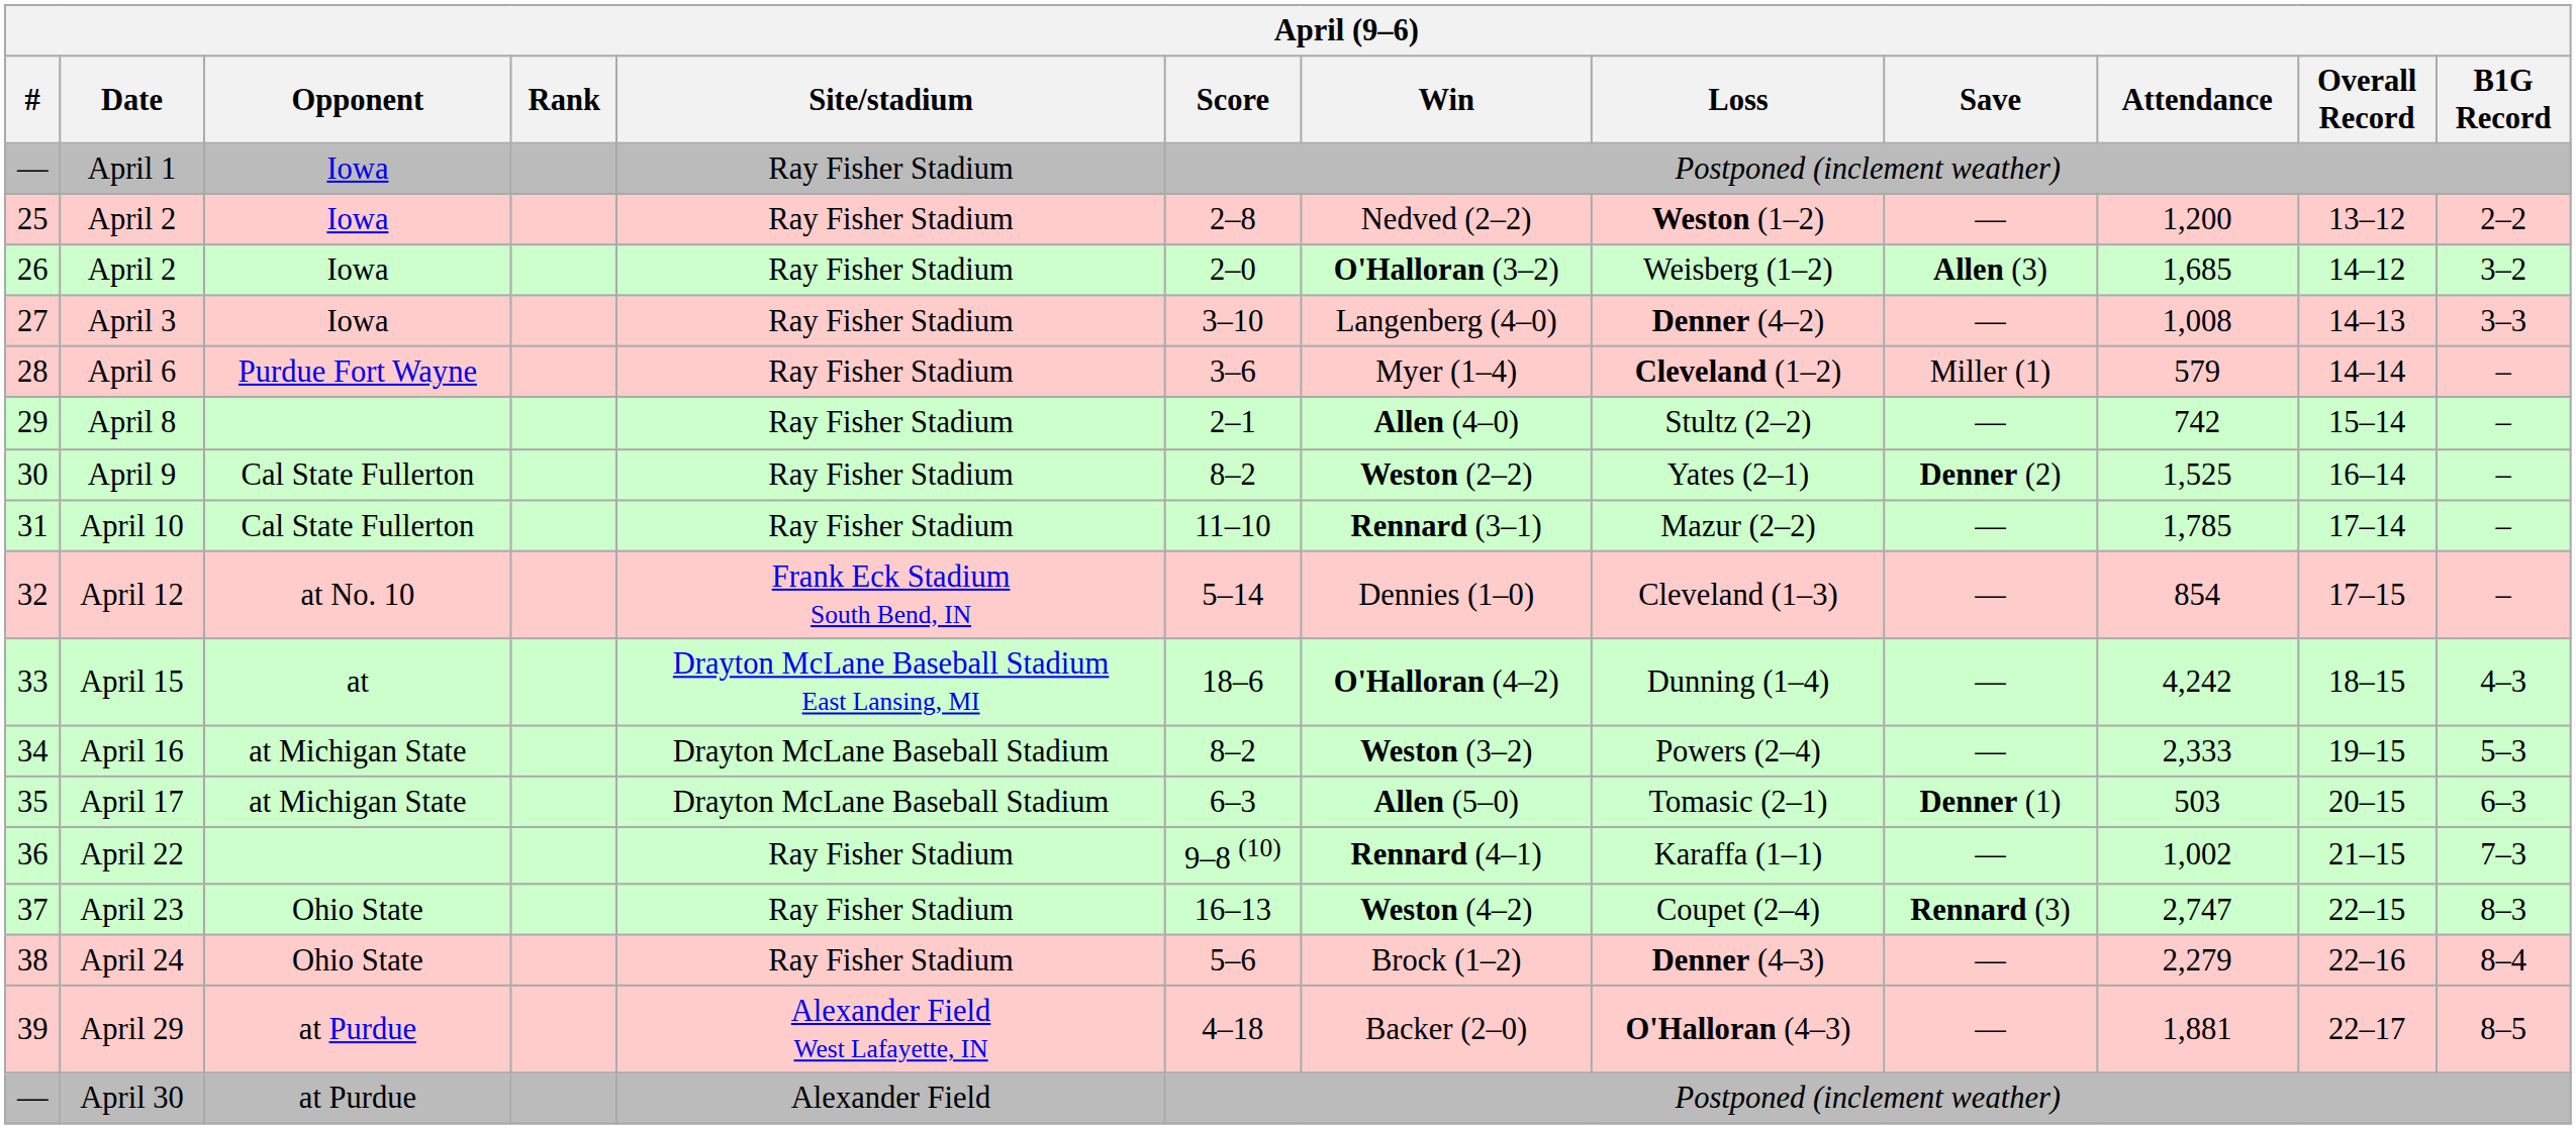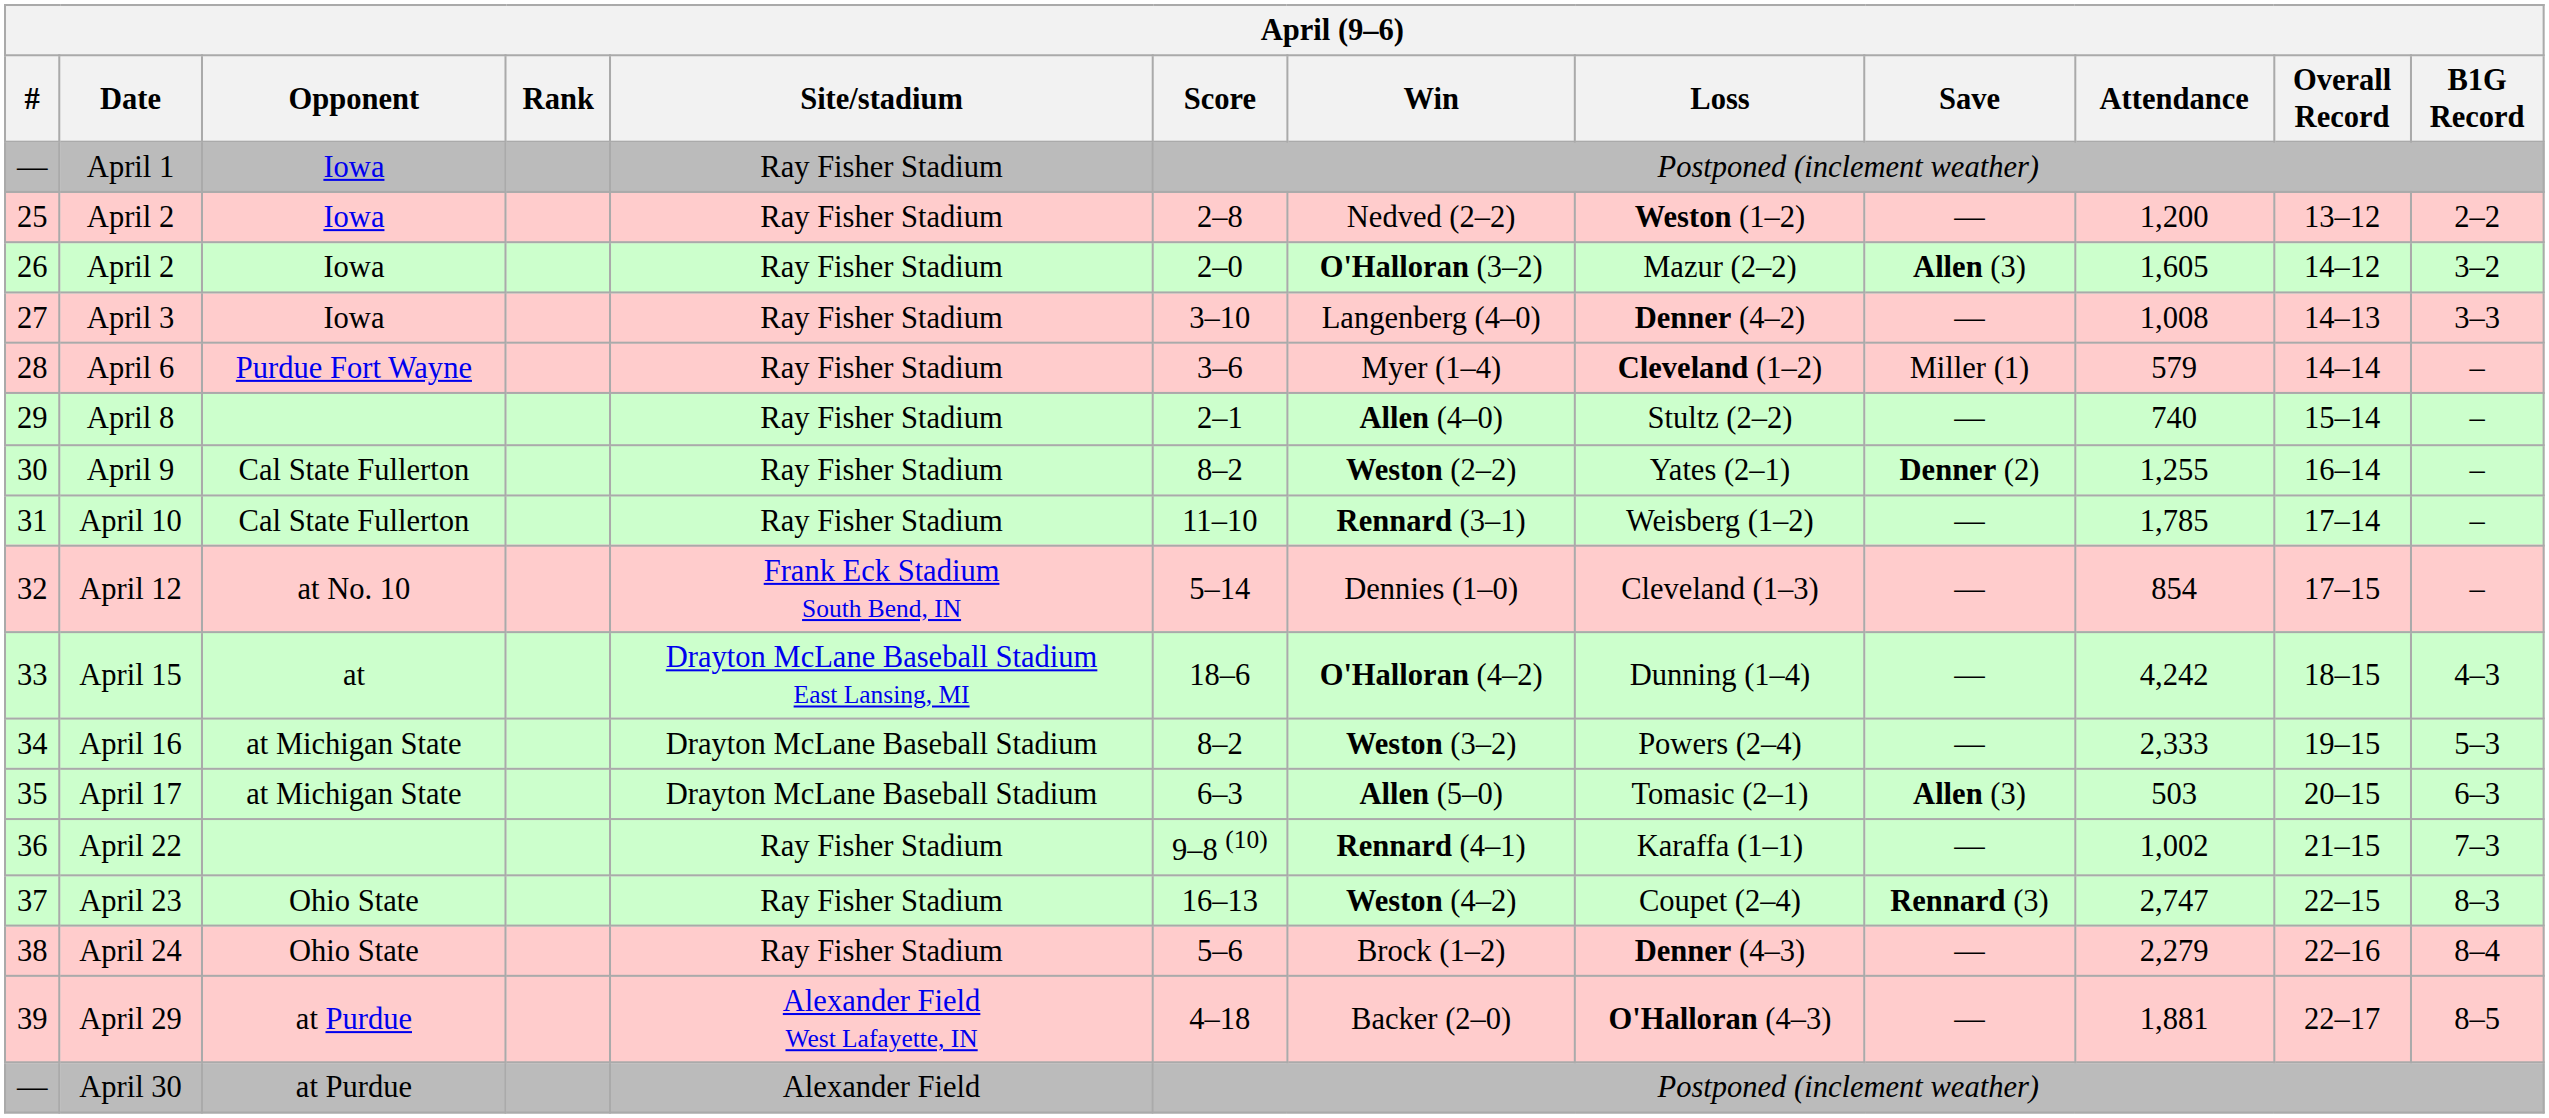26 / April 2 | April (9–6) / Loss: Weisberg (1–2) -> Mazur (2–2)
26 / April 2 | April (9–6) / Attendance: 1,685 -> 1,605
April 8 | April (9–6) / Attendance: 742 -> 740
April 9 | April (9–6) / Attendance: 1,525 -> 1,255
April 10 | April (9–6) / Loss: Mazur (2–2) -> Weisberg (1–2)
April 17 | April (9–6) / Save: Denner (1) -> Allen (3)
